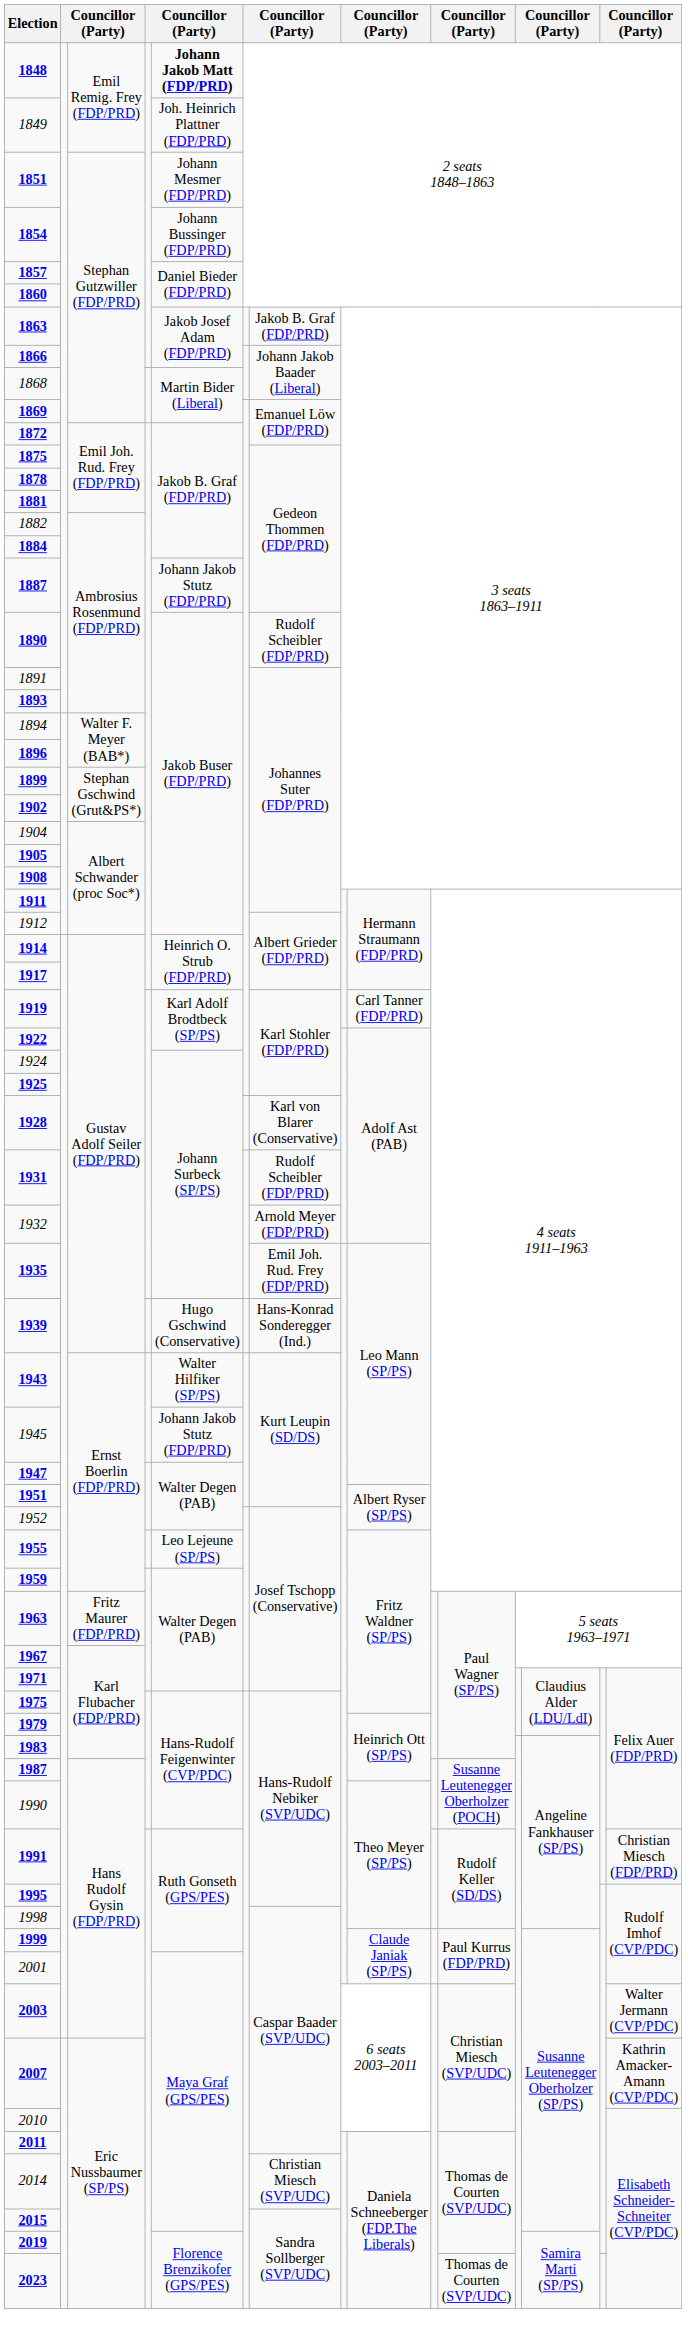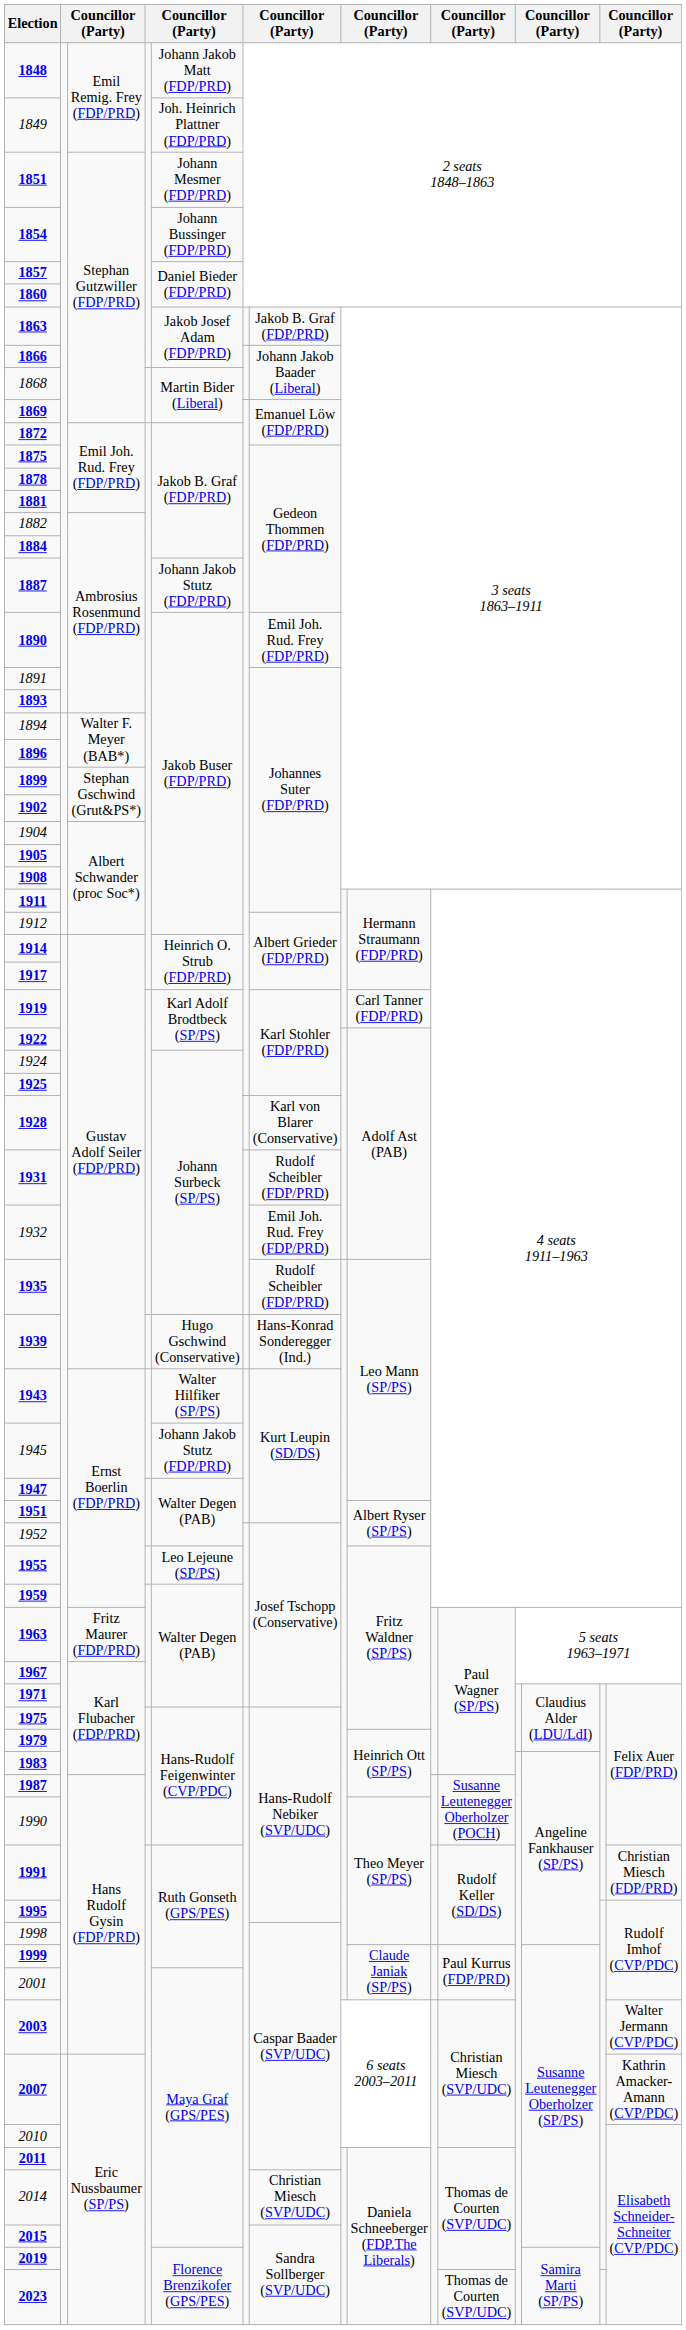1848 | column 5: bold -> normal
1890 | column 7: Rudolf Scheibler (FDP/PRD) -> Emil Joh. Rud. Frey (FDP/PRD)
1932 | column 7: Arnold Meyer (FDP/PRD) -> Emil Joh. Rud. Frey (FDP/PRD)
1935 | column 7: Emil Joh. Rud. Frey (FDP/PRD) -> Rudolf Scheibler (FDP/PRD)
